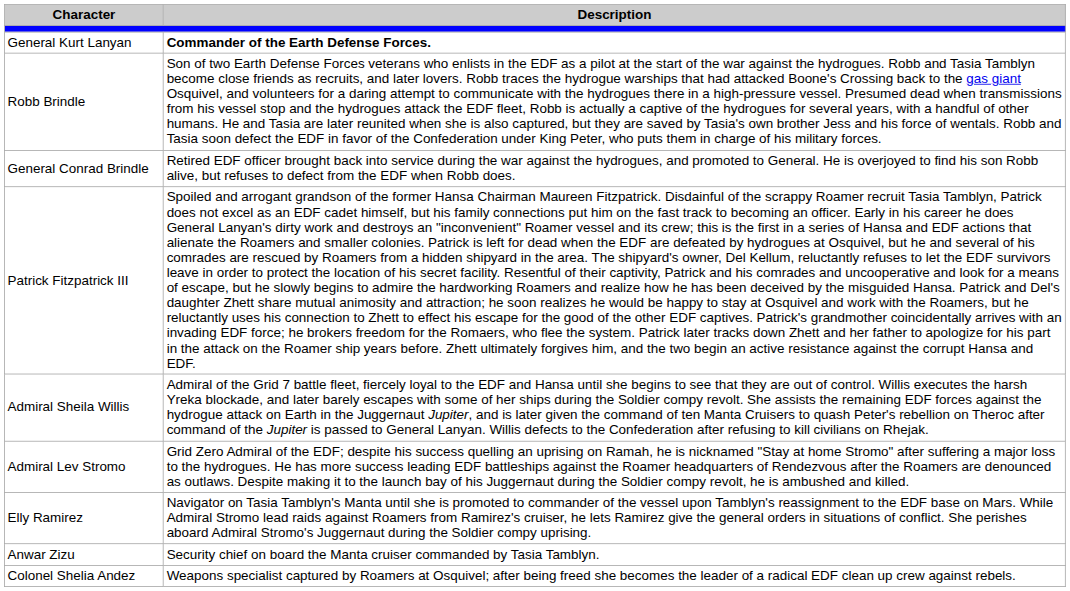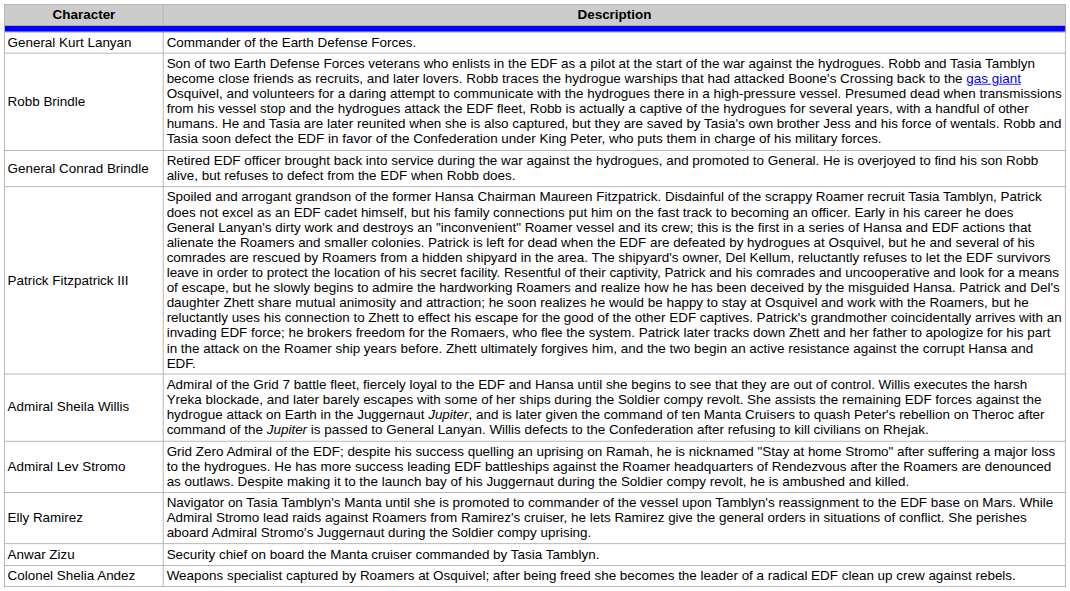General Kurt Lanyan | Description: bold -> normal
